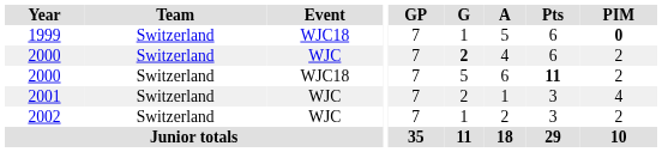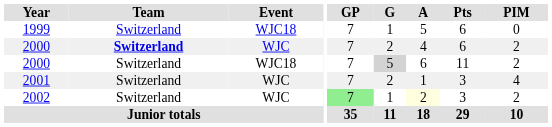1999 | PIM: bold -> normal
2000 / WJC | Team: normal -> bold
2000 / WJC | G: bold -> normal
2000 / WJC18 | G: no background -> lightgrey background
2000 / WJC18 | Pts: bold -> normal
2002 | GP: no background -> lightgreen background
2002 | A: no background -> lightyellow background
